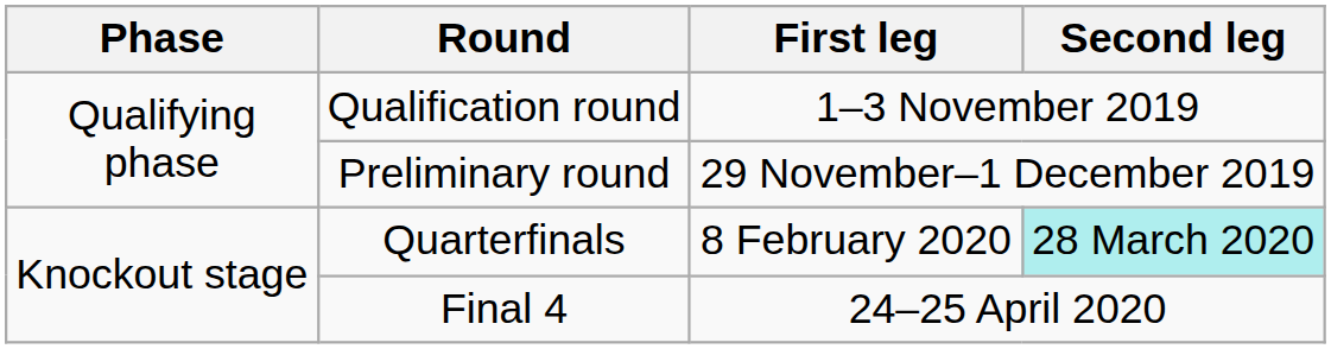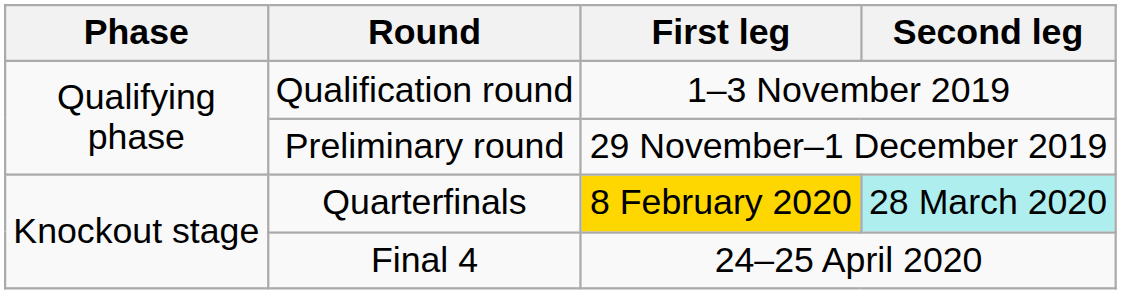Quarterfinals | First leg: no background -> gold background
